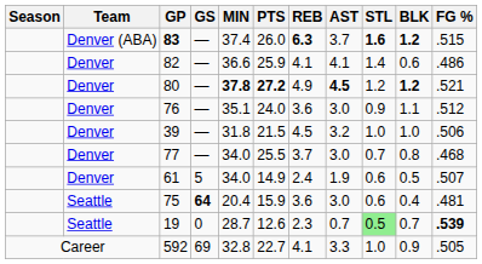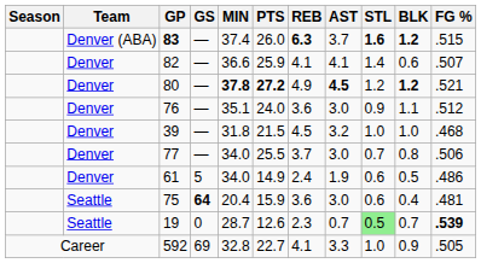82 | FG %: .486 -> .507
39 | FG %: .506 -> .468
77 | FG %: .468 -> .506
61 | FG %: .507 -> .486
